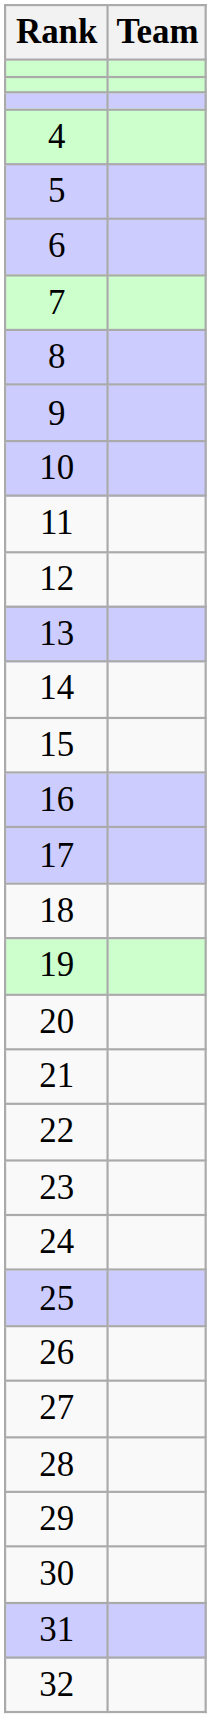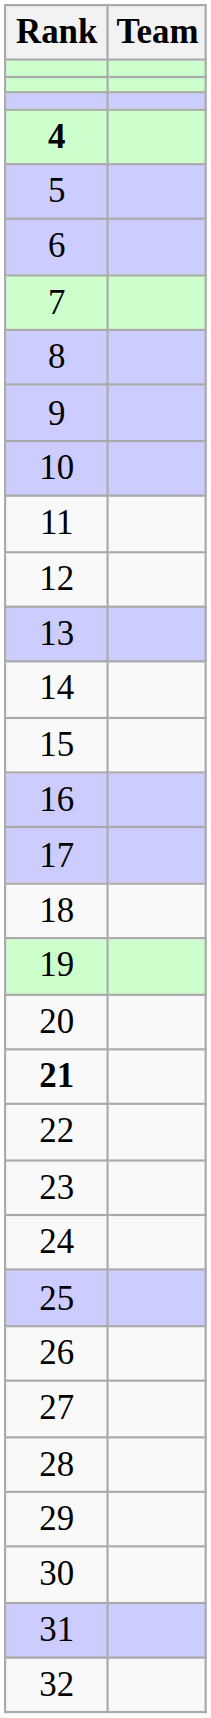row 5 | Rank: normal -> bold
row 22 | Rank: normal -> bold
